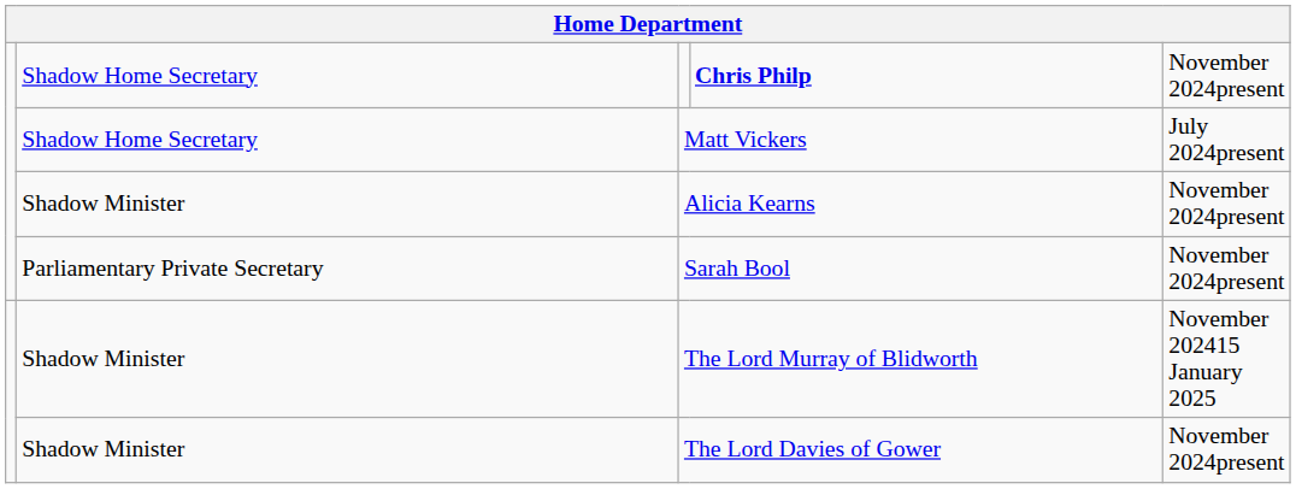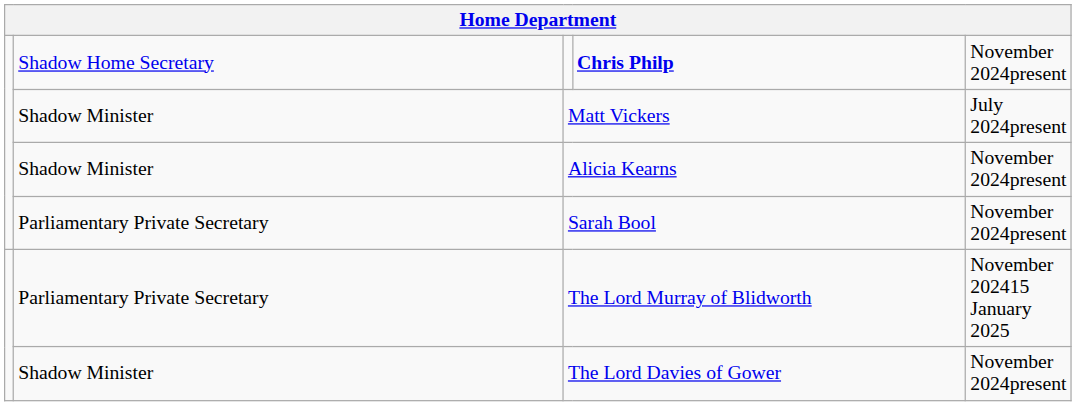Matt Vickers | column 2: Shadow Home Secretary -> Shadow Minister
The Lord Murray of Blidworth | column 2: Shadow Minister -> Parliamentary Private Secretary
